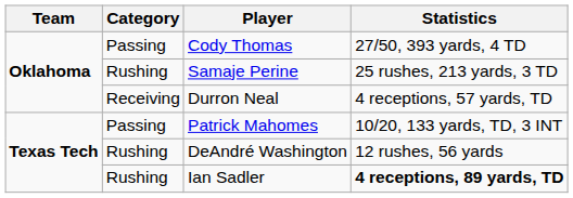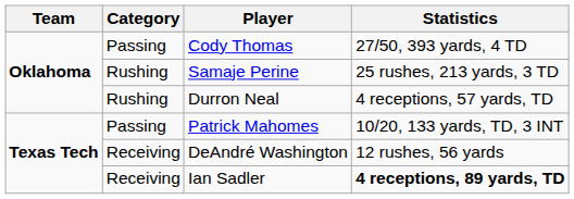Durron Neal | Category: Receiving -> Rushing
DeAndré Washington | Category: Rushing -> Receiving
Ian Sadler | Category: Rushing -> Receiving
